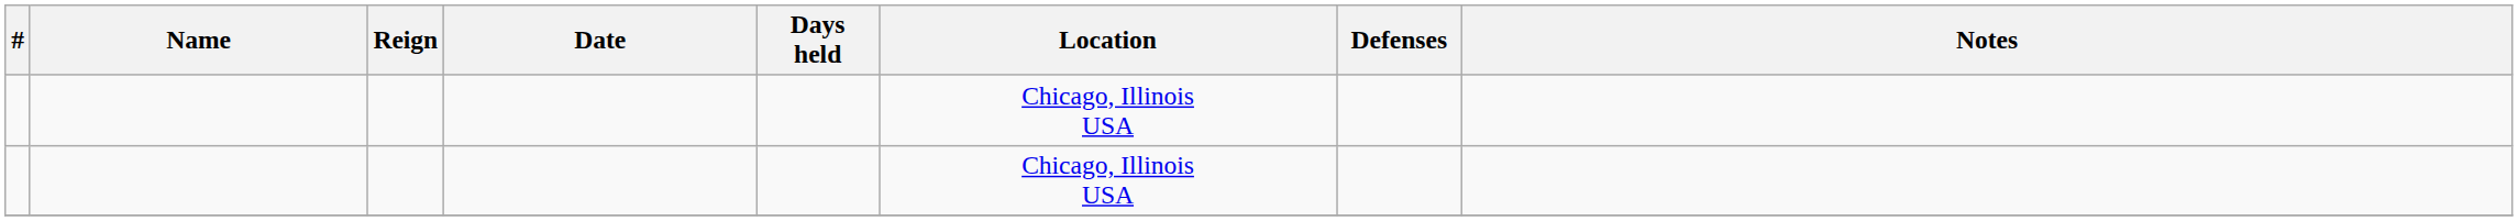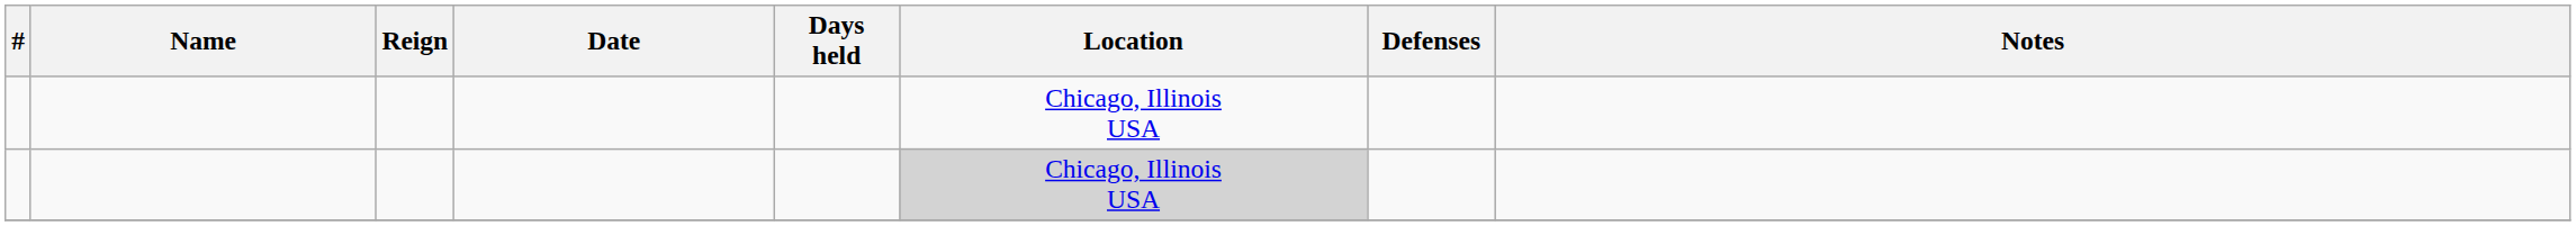row 3 | Location: no background -> lightgrey background
